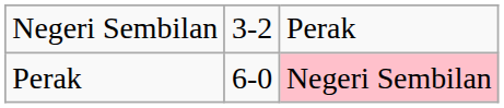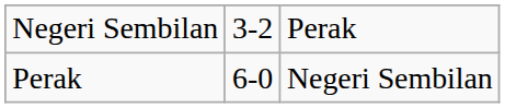row 2 | column 3: pink background -> no background
